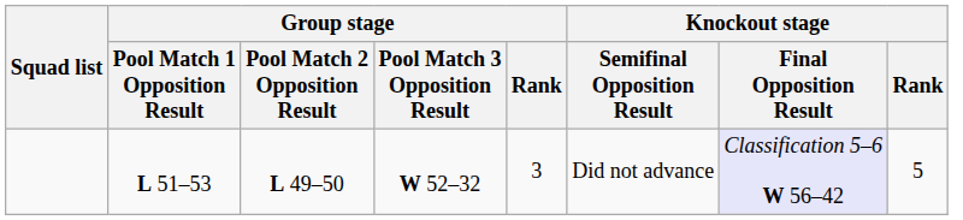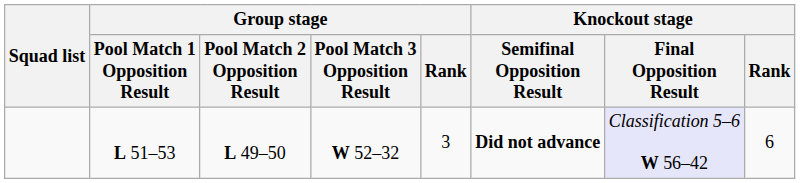row 3 | Knockout stage / Semifinal Opposition Result: normal -> bold
row 3 | Knockout stage / Rank: 5 -> 6
